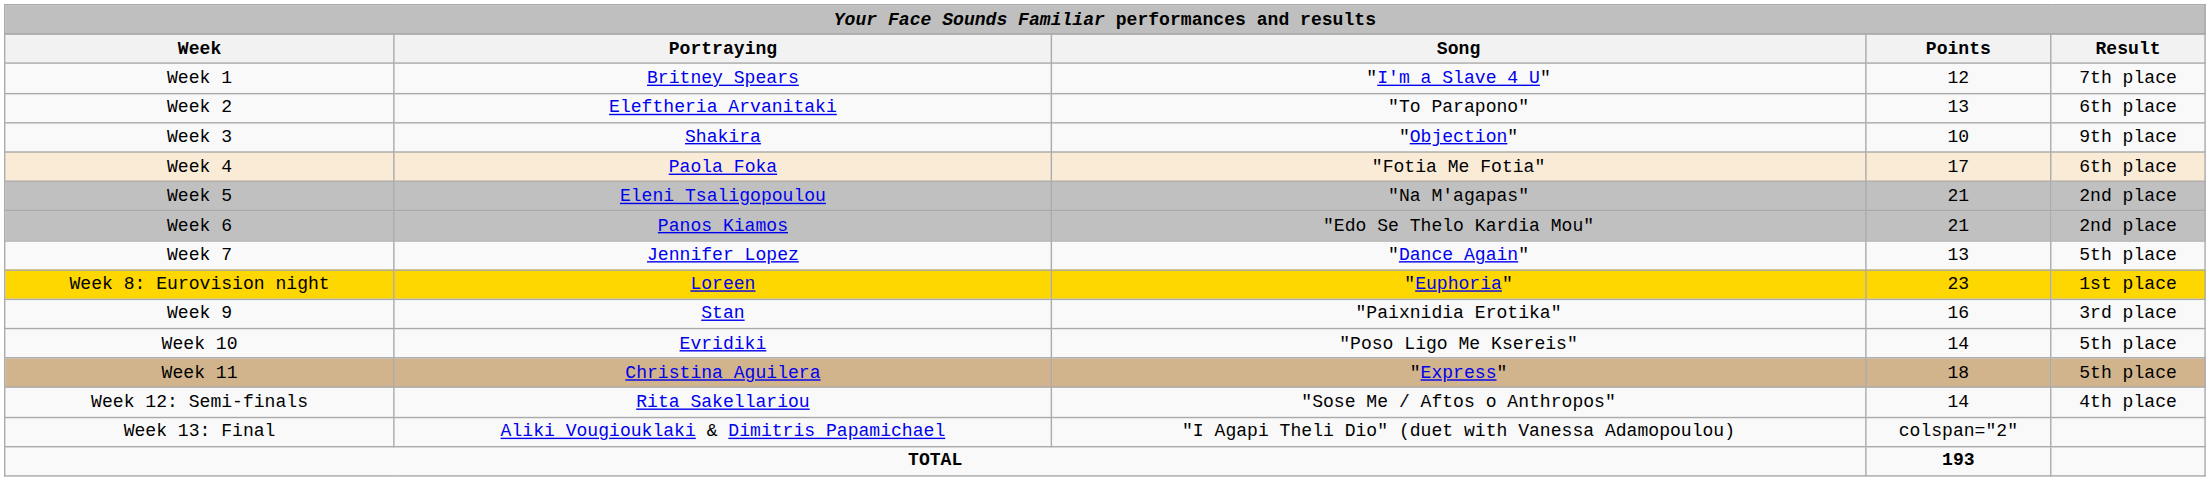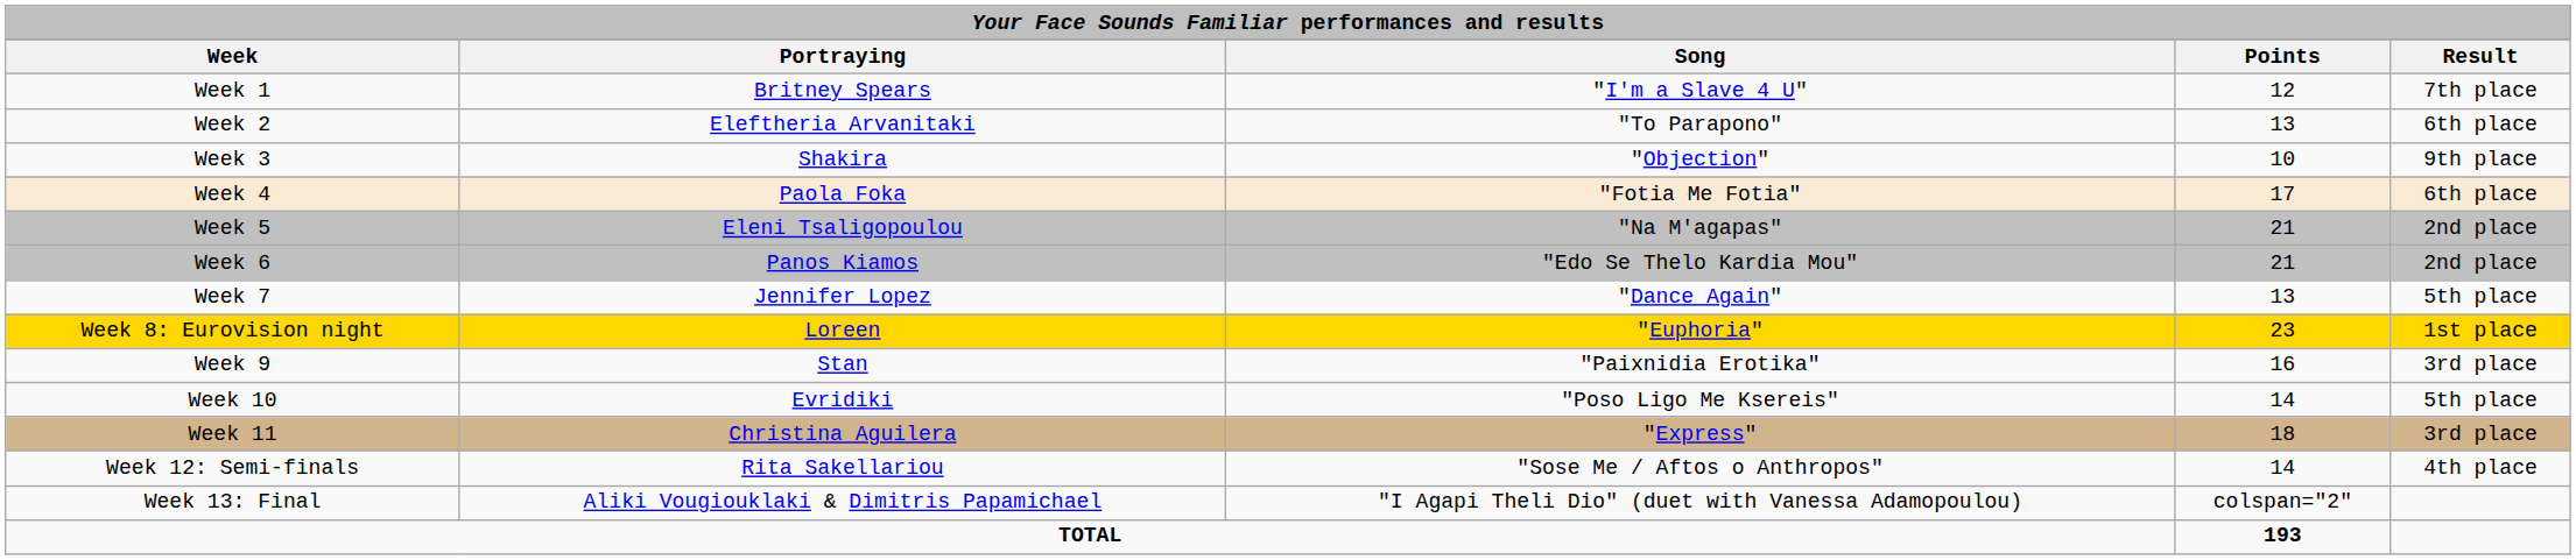Week 11 | Result: 5th place -> 3rd place
